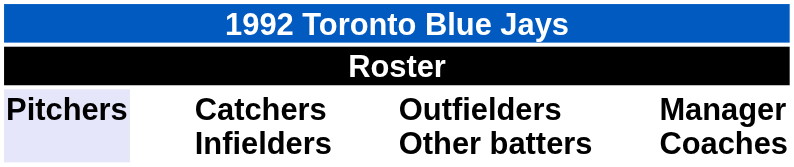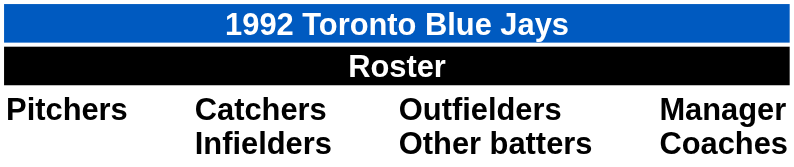Pitchers | column 1: lavender background -> no background
